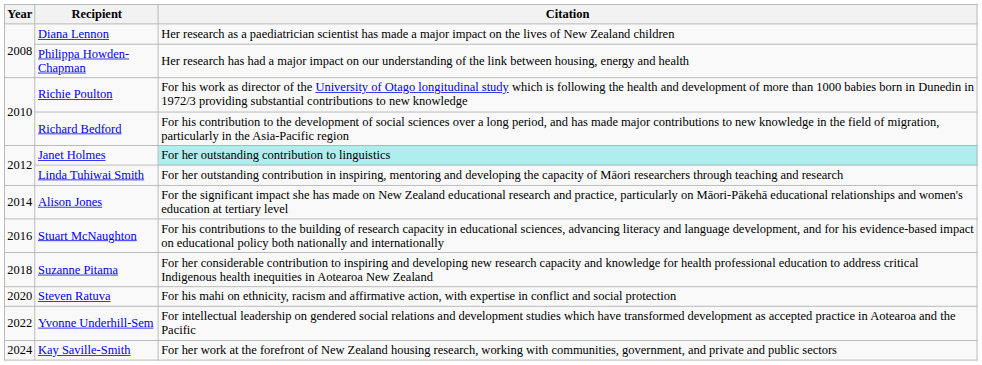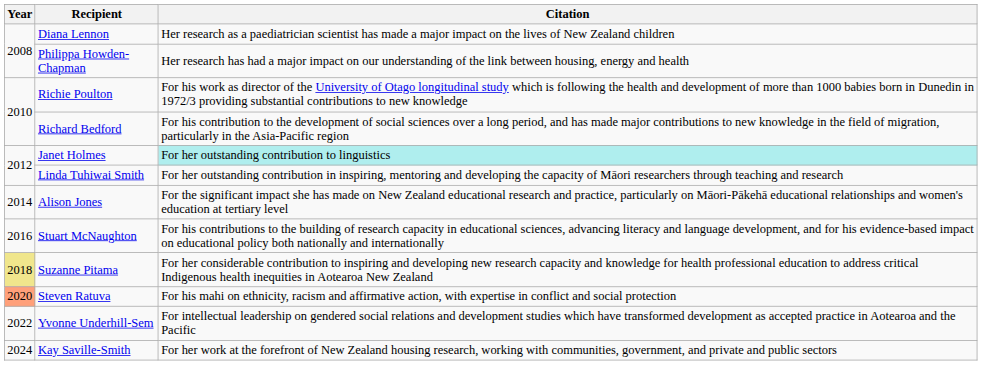Suzanne Pitama | Year: no background -> khaki background
Steven Ratuva | Year: no background -> lightsalmon background
